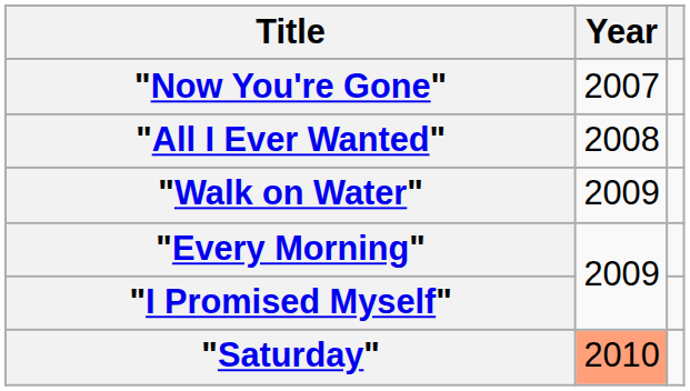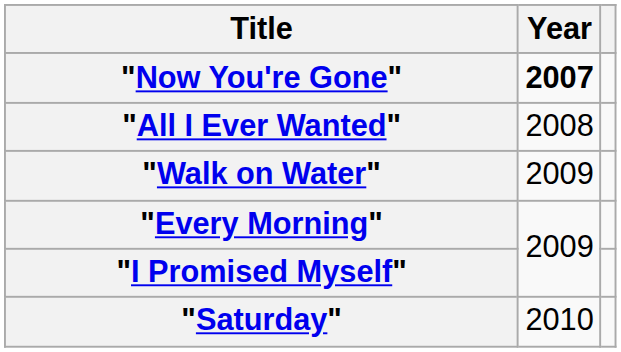"Now You're Gone" | Year: normal -> bold
"Saturday" | Year: lightsalmon background -> no background
